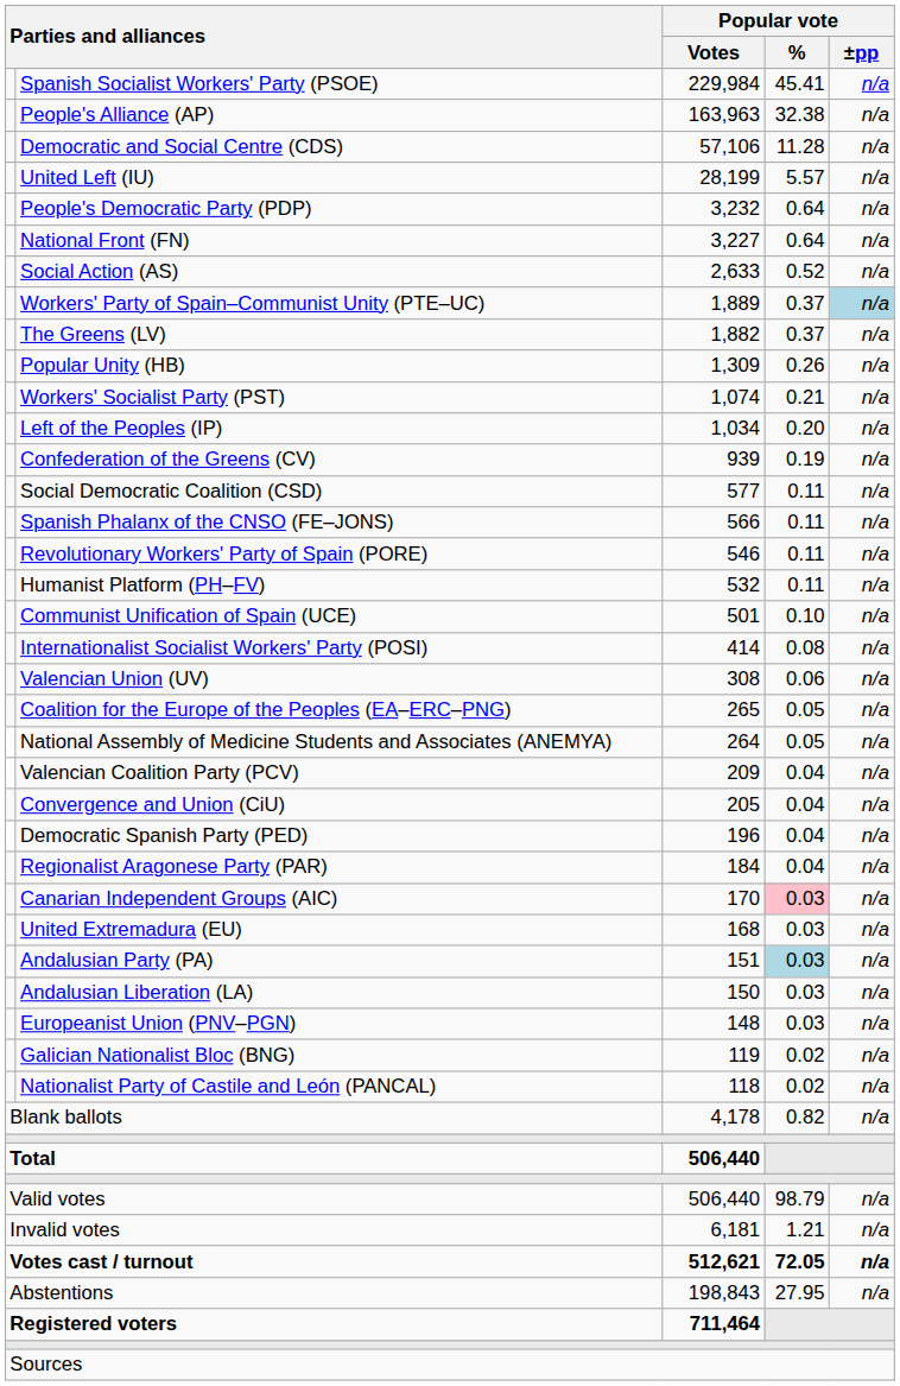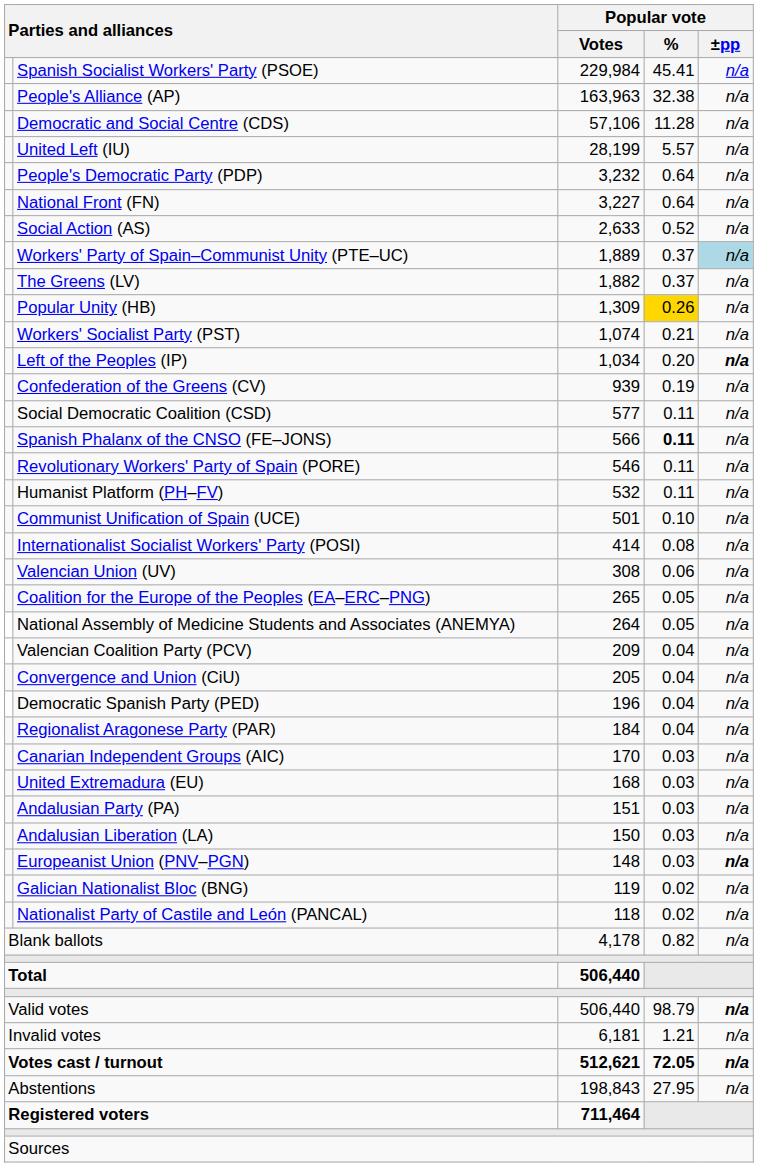Popular Unity (HB) | Popular vote / %: no background -> gold background
Left of the Peoples (IP) | Popular vote / ±pp: normal -> bold
Spanish Phalanx of the CNSO (FE–JONS) | Popular vote / %: normal -> bold
Canarian Independent Groups (AIC) | Popular vote / %: pink background -> no background
Andalusian Party (PA) | Popular vote / %: lightblue background -> no background
Europeanist Union (PNV–PGN) | Popular vote / ±pp: normal -> bold
Valid votes | Popular vote / ±pp: normal -> bold
